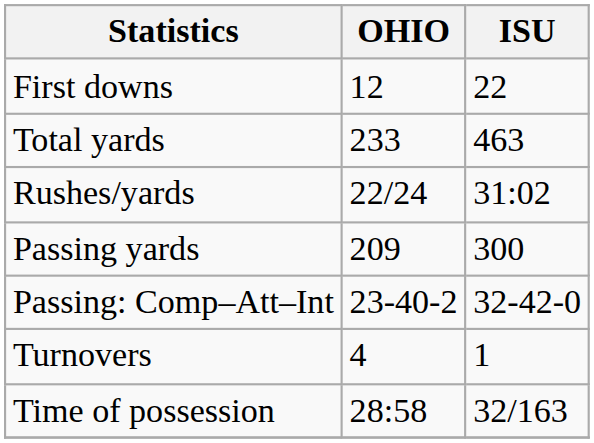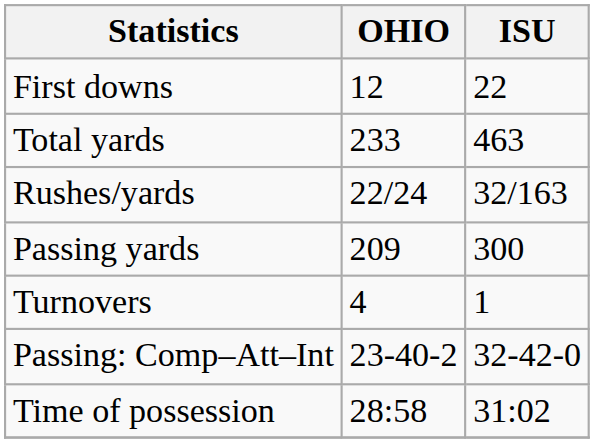Rushes/yards | ISU: 31:02 -> 32/163
rows swapped: Passing: Comp–Att–Int <-> Turnovers
Time of possession | ISU: 32/163 -> 31:02
